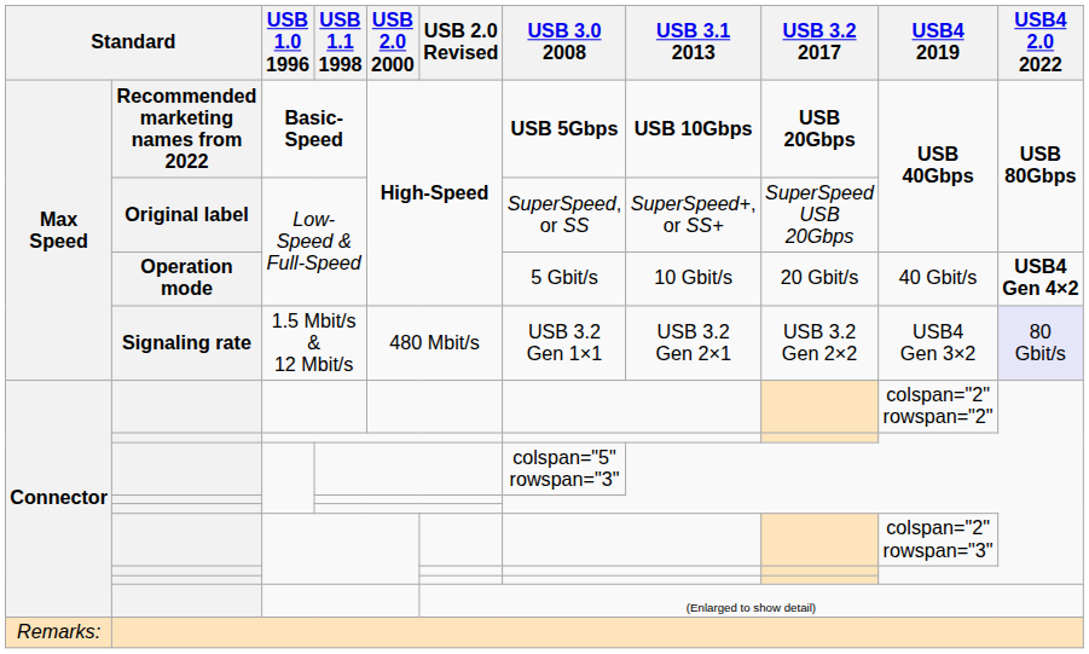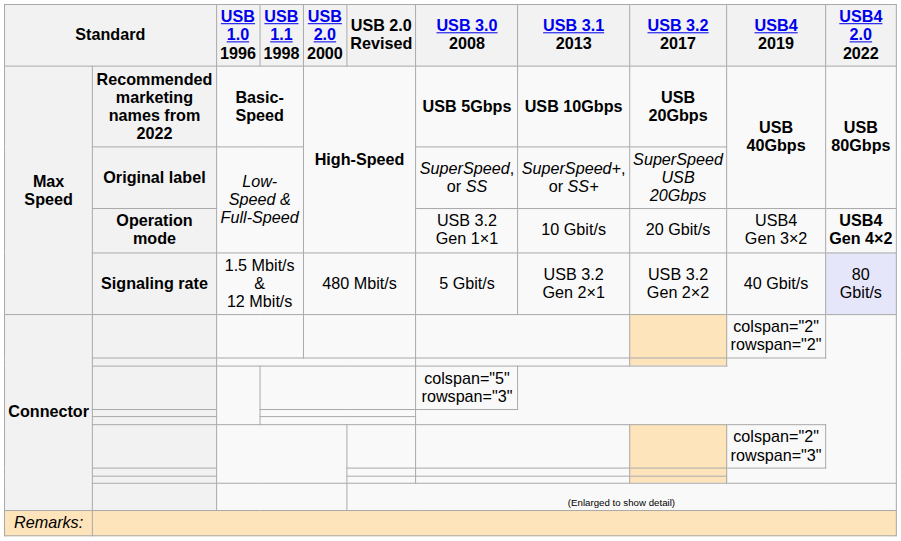Operation mode | USB 3.0 2008: 5 Gbit/s -> USB 3.2 Gen 1×1
Operation mode | USB4 2019: 40 Gbit/s -> USB4 Gen 3×2
Signaling rate | USB 3.0 2008: USB 3.2 Gen 1×1 -> 5 Gbit/s
Signaling rate | USB4 2019: USB4 Gen 3×2 -> 40 Gbit/s
